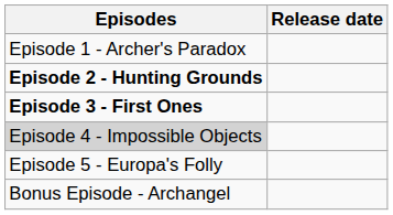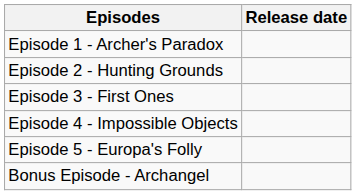Episode 2 - Hunting Grounds | Episodes: bold -> normal
Episode 3 - First Ones | Episodes: bold -> normal
Episode 4 - Impossible Objects | Episodes: lightgrey background -> no background
